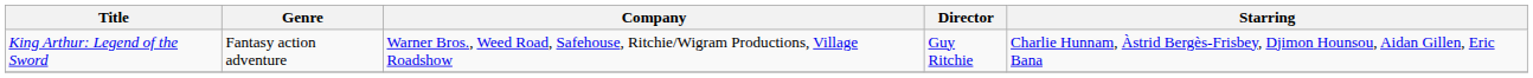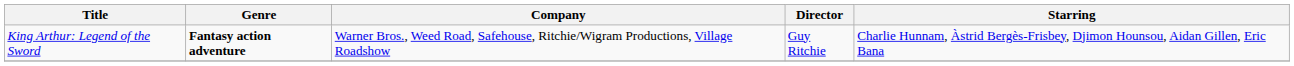King Arthur: Legend of the Sword | Genre: normal -> bold
